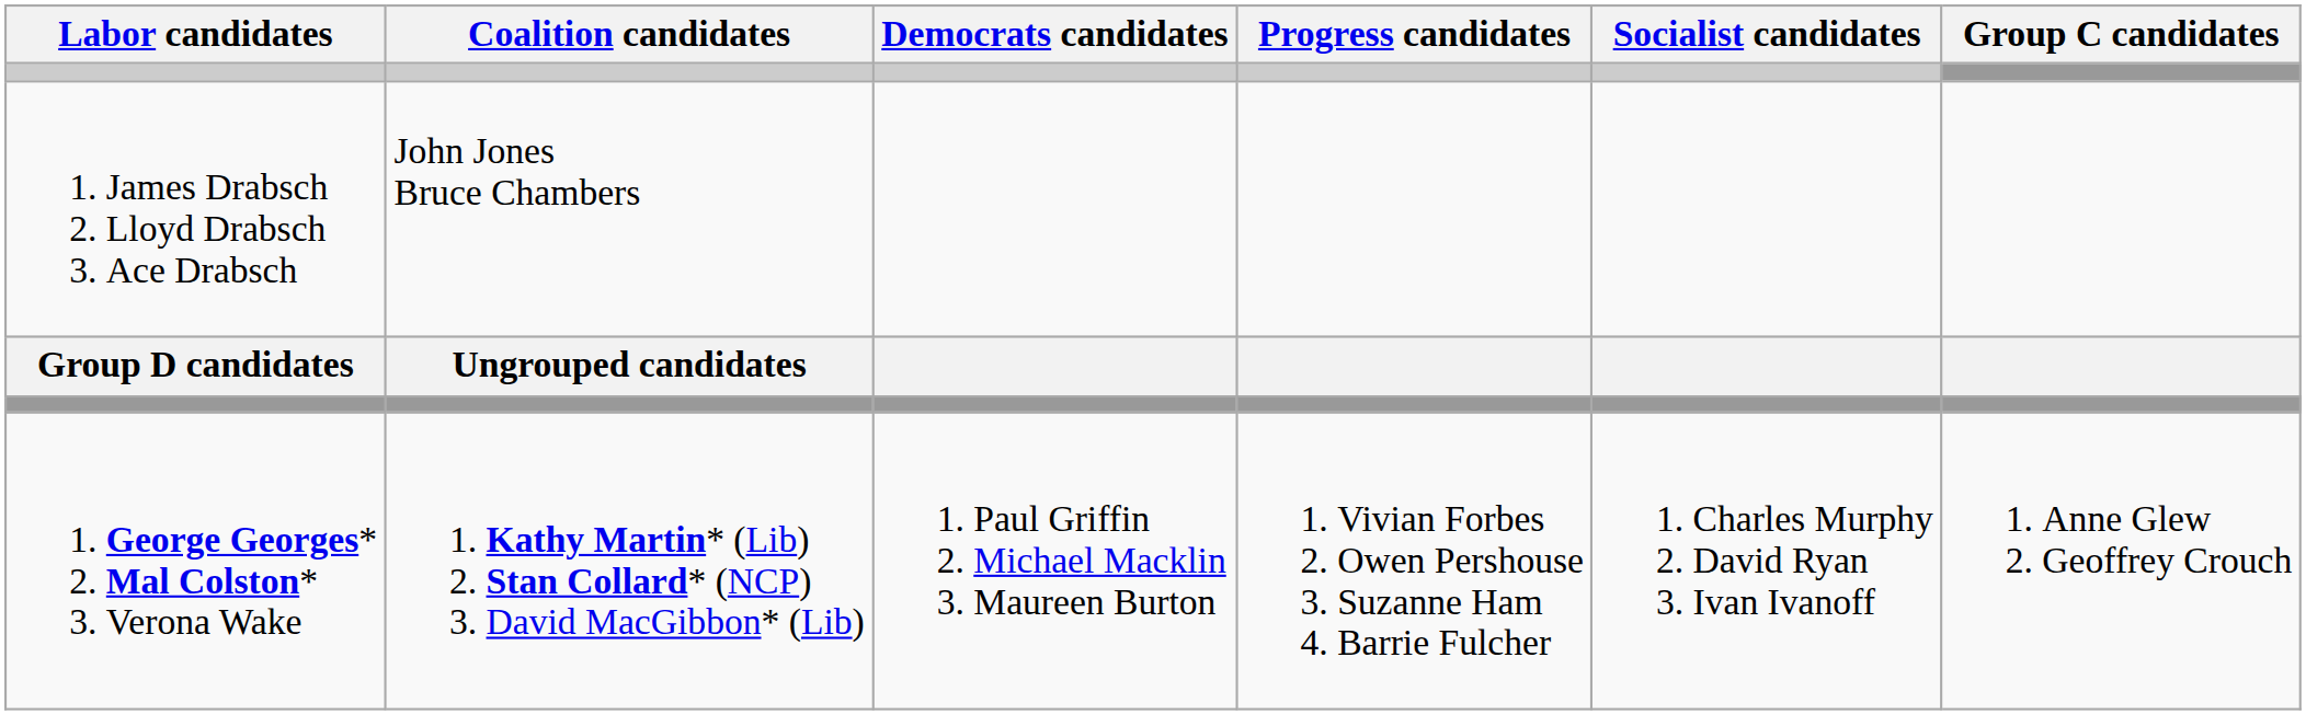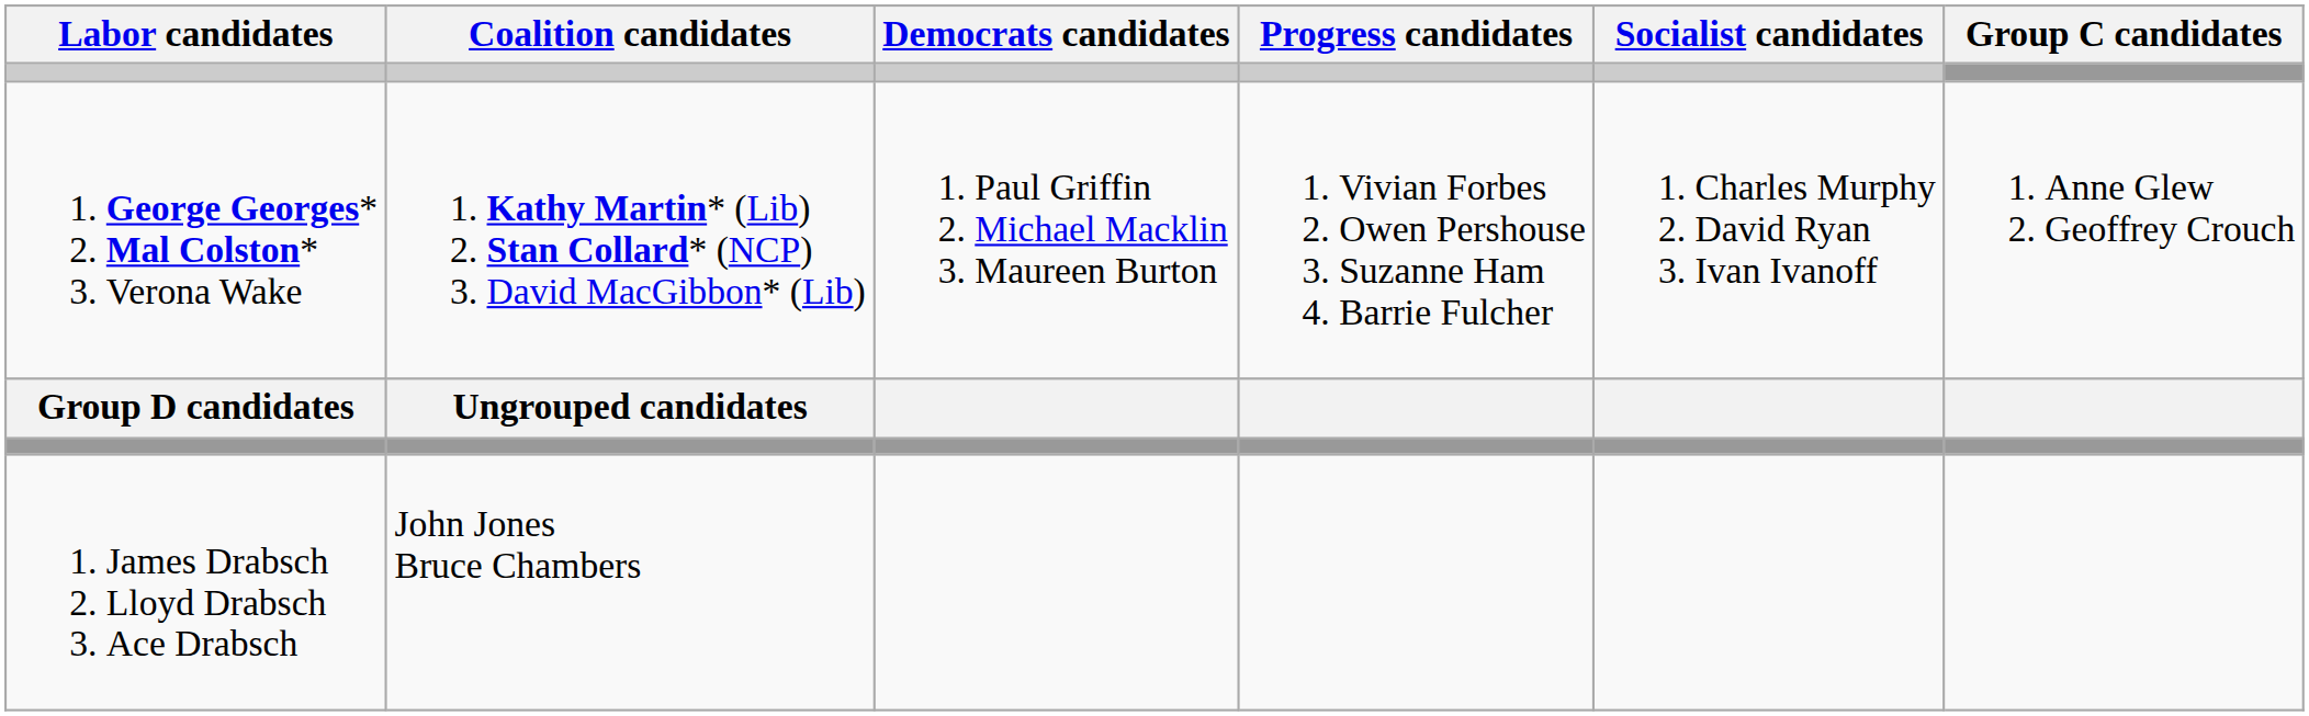rows swapped: George Georges* Mal Colston* Verona Wake <-> James Drabsch Lloyd Drabsch Ace Drabsch
